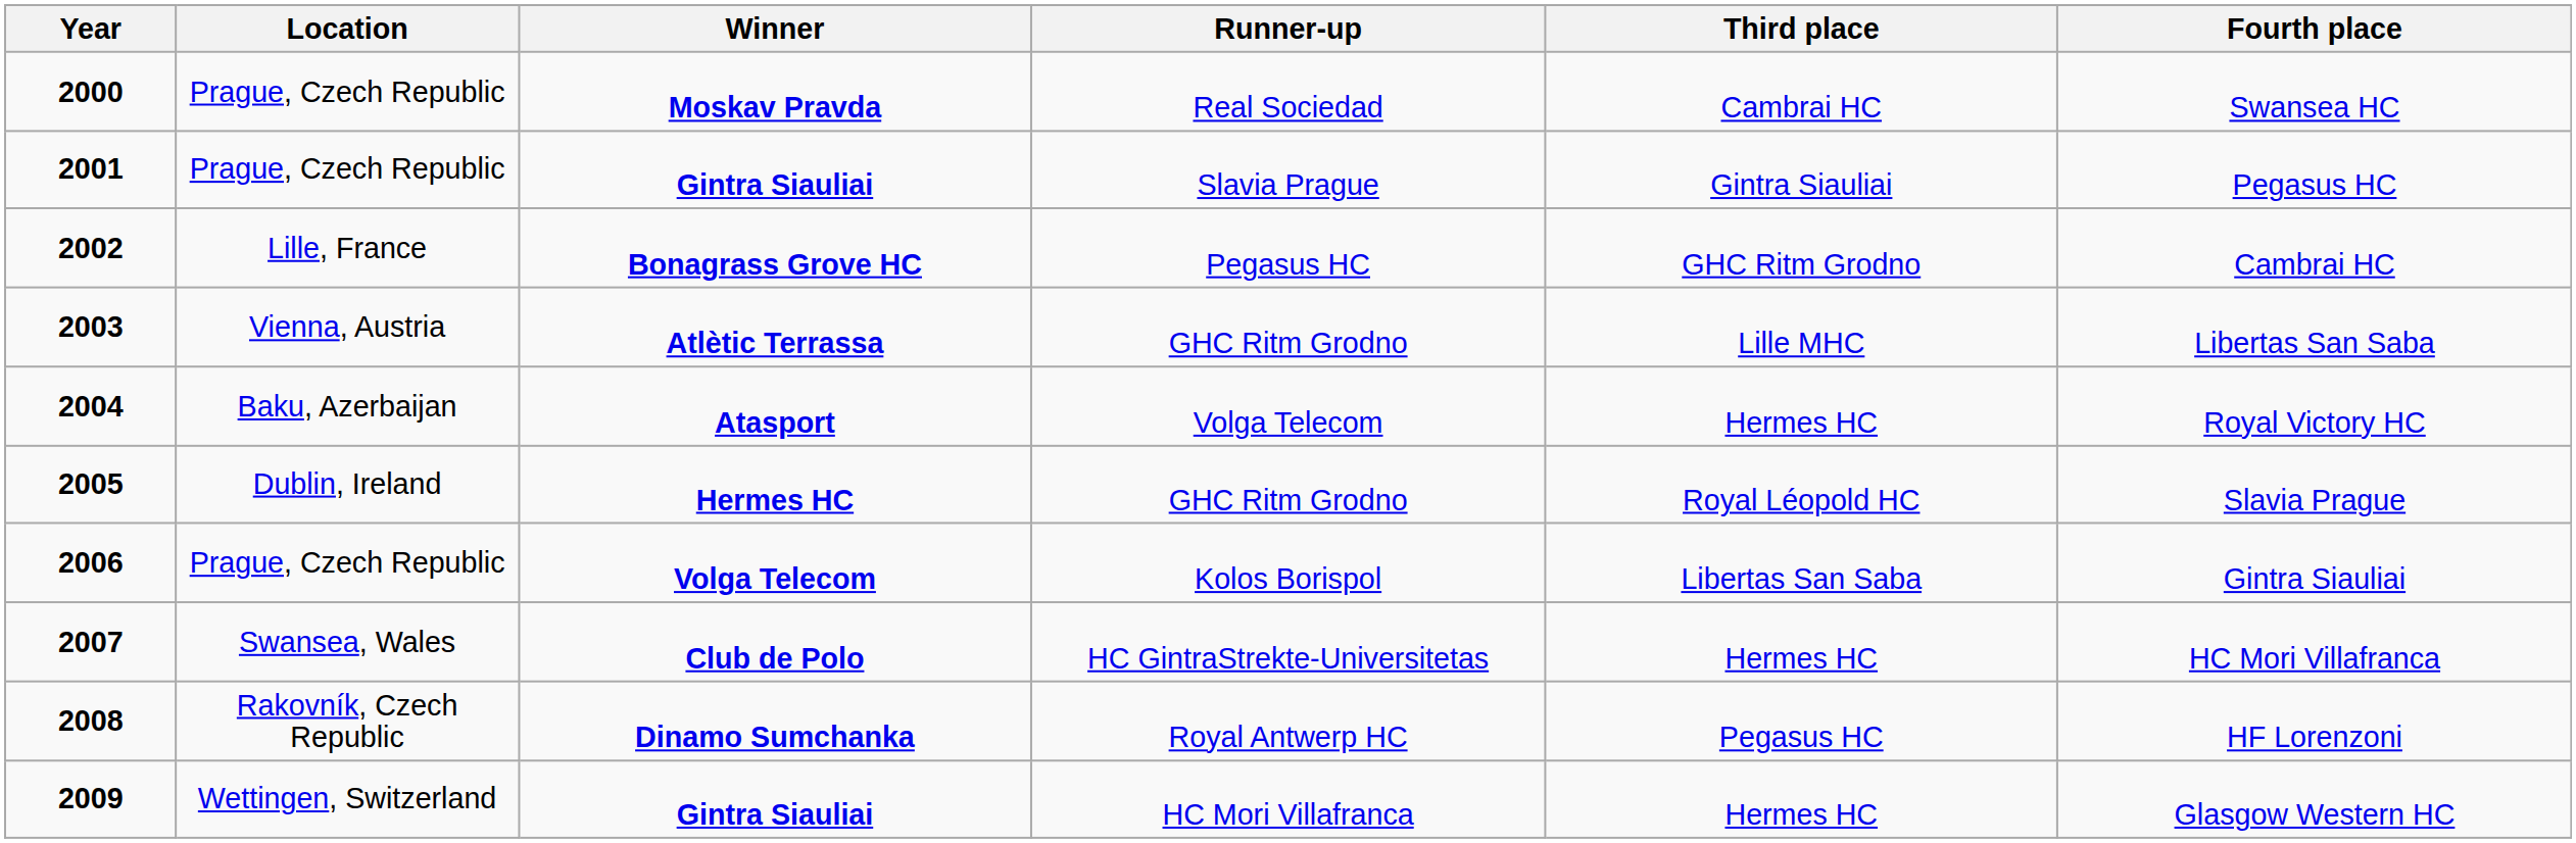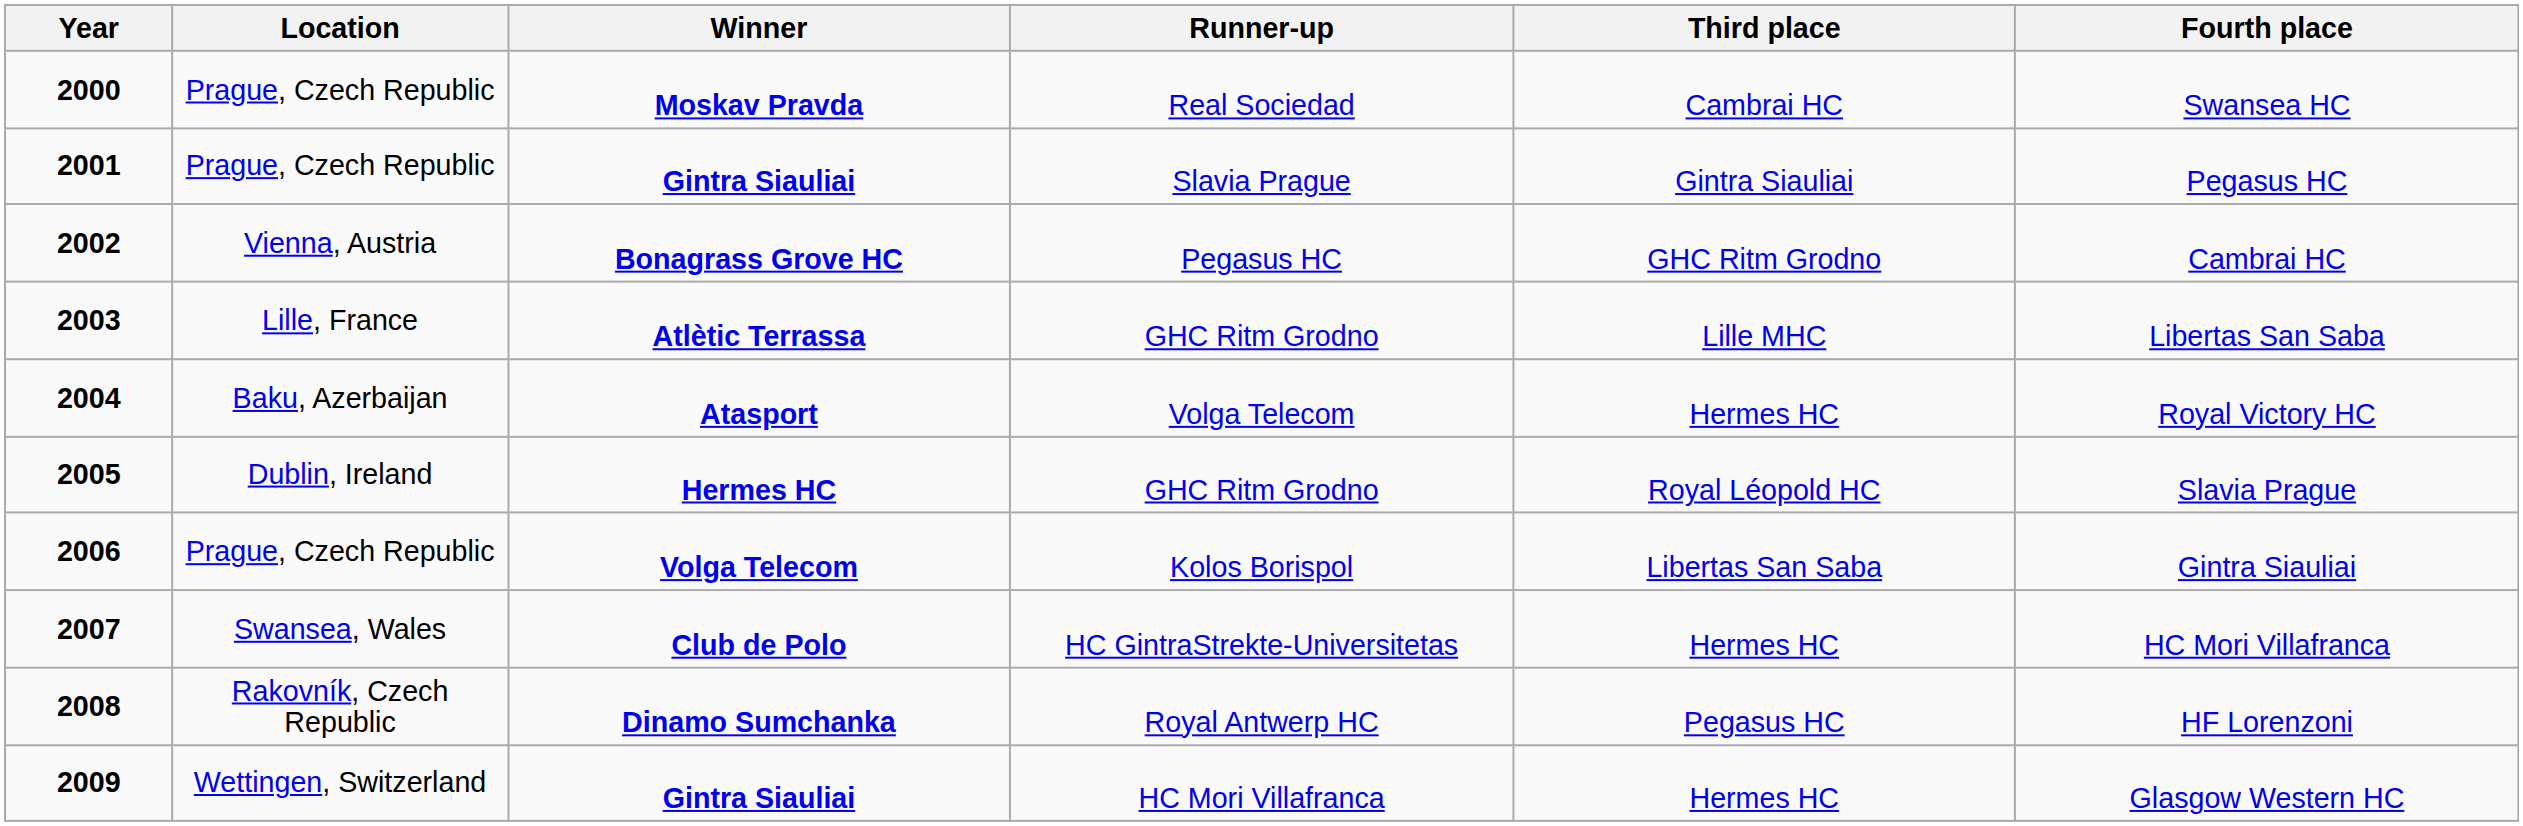Bonagrass Grove HC | Location: Lille, France -> Vienna, Austria
Atlètic Terrassa | Location: Vienna, Austria -> Lille, France
